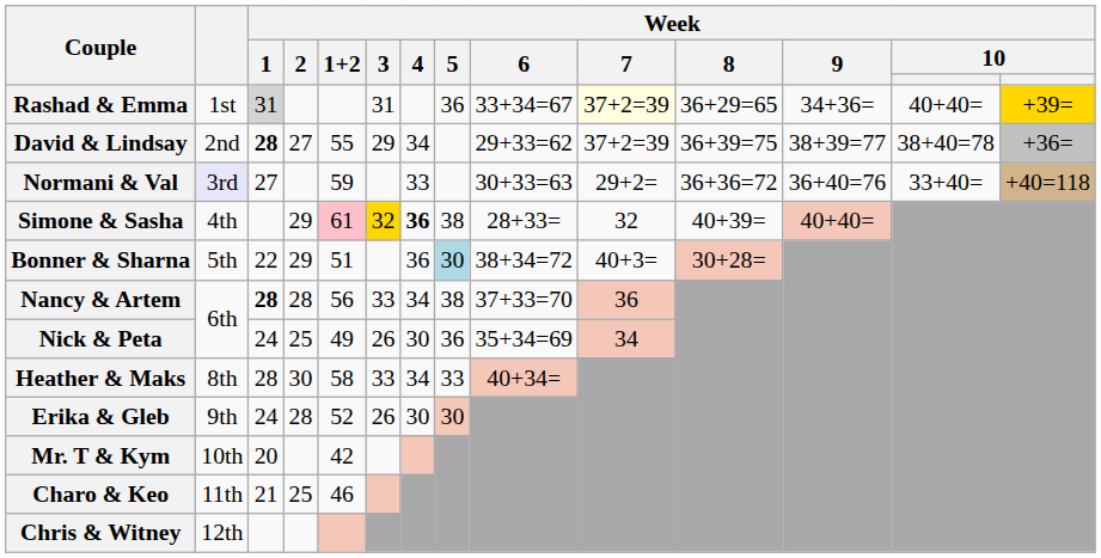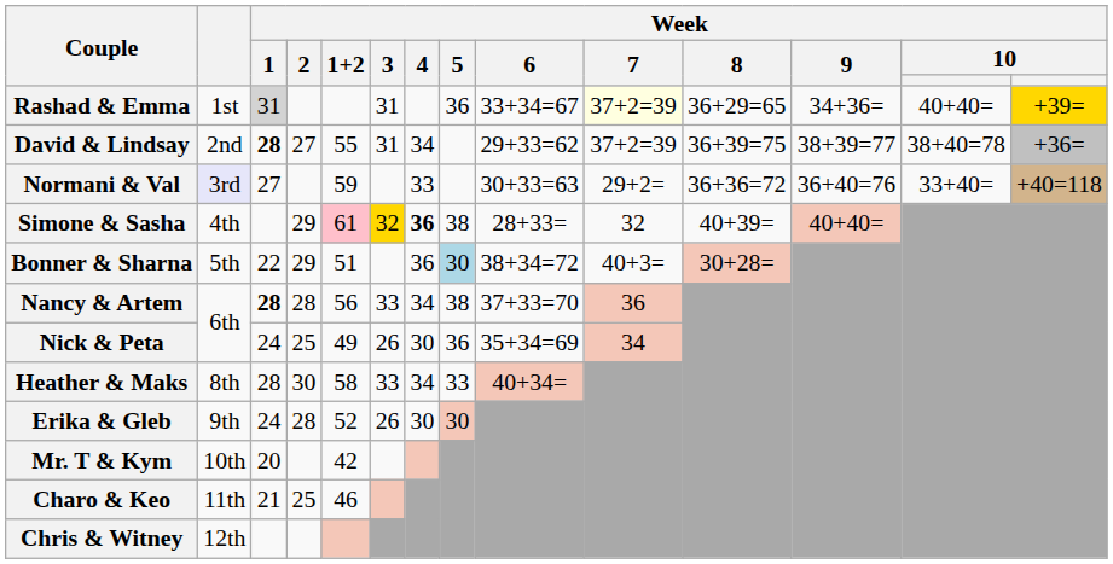David & Lindsay | Week / 3: 29 -> 31
